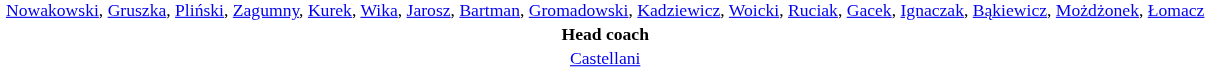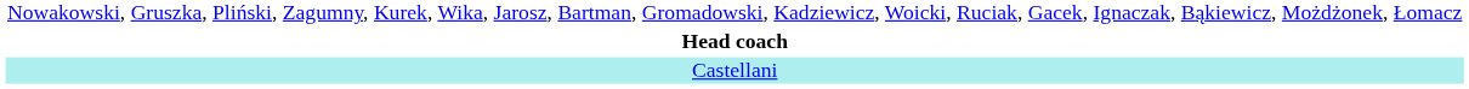row 3 | column 1: no background -> paleturquoise background
